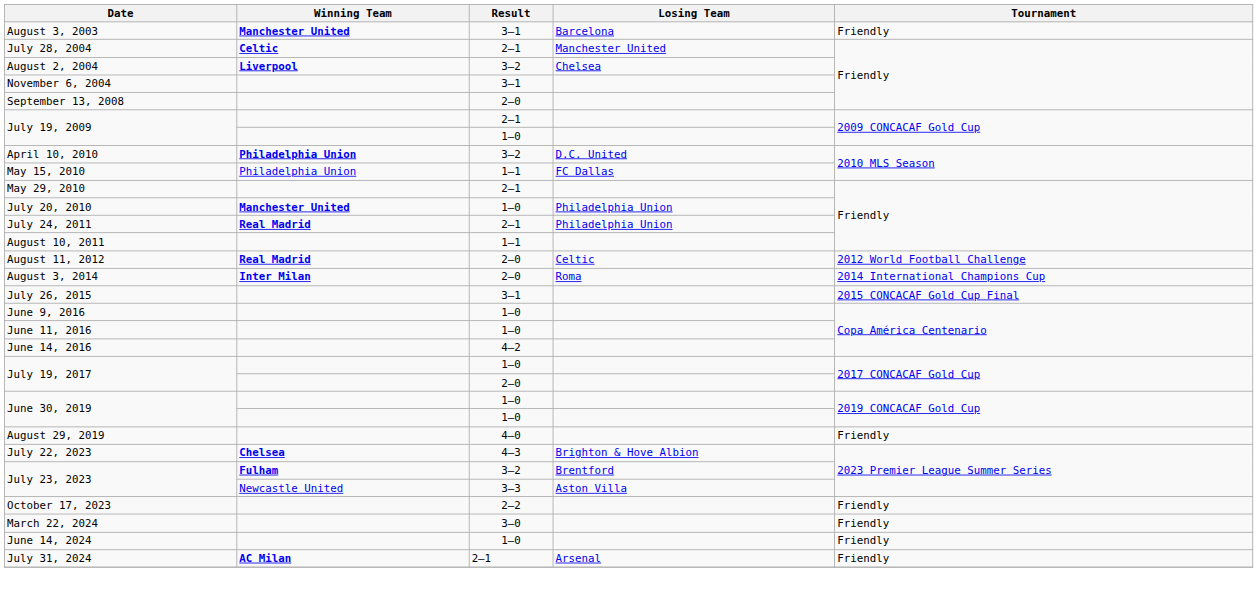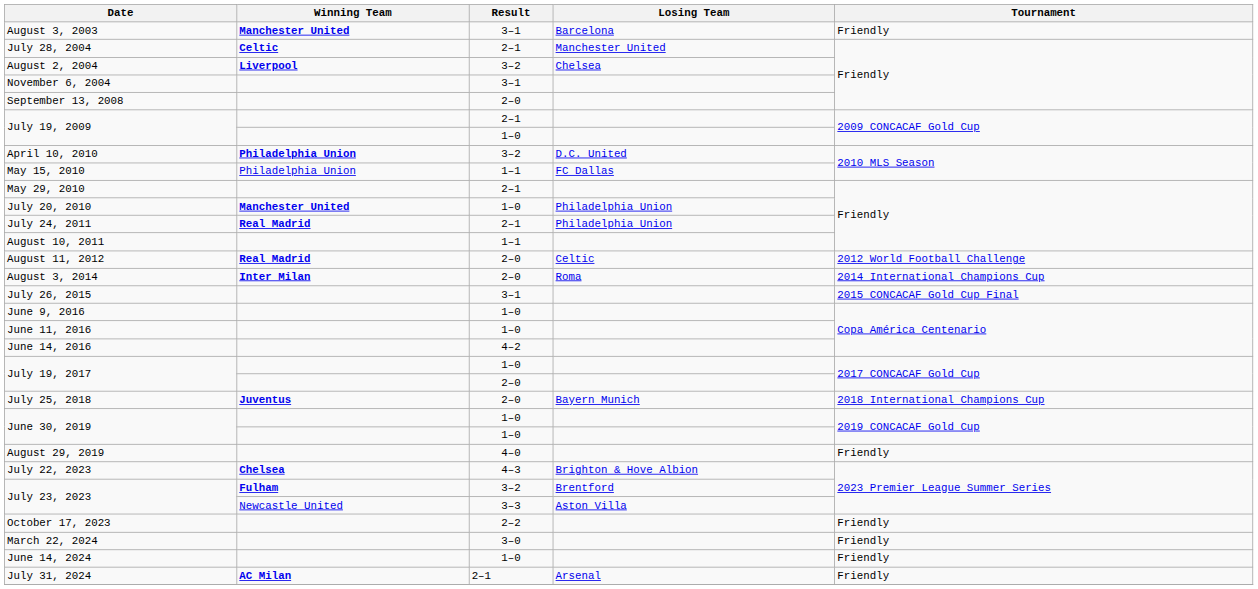+ row: July 25, 2018 | Juventus | 2–0 | Bayern Munich | 2018 International Champions Cup
